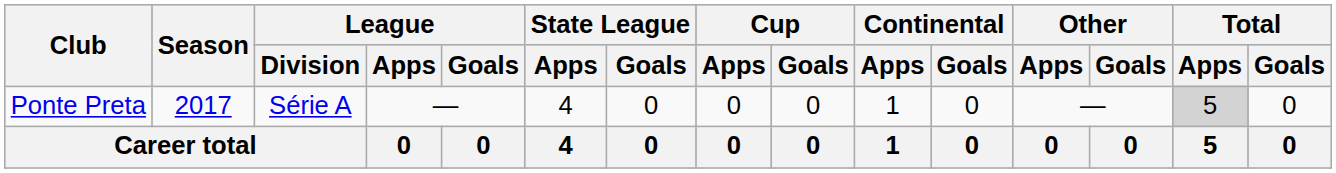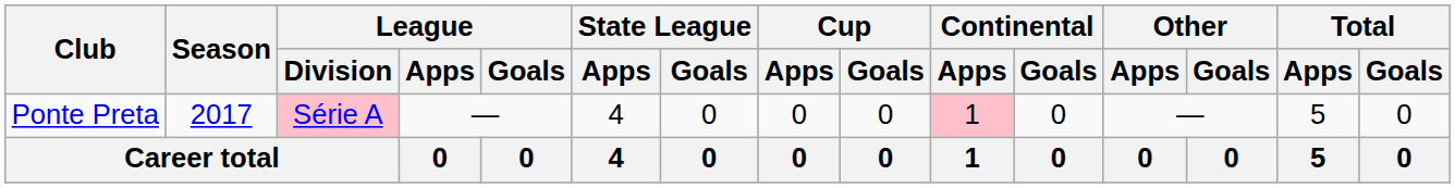Ponte Preta | League / Division: no background -> pink background
Ponte Preta | Continental / Apps: no background -> pink background
Ponte Preta | Total / Apps: lightgrey background -> no background
